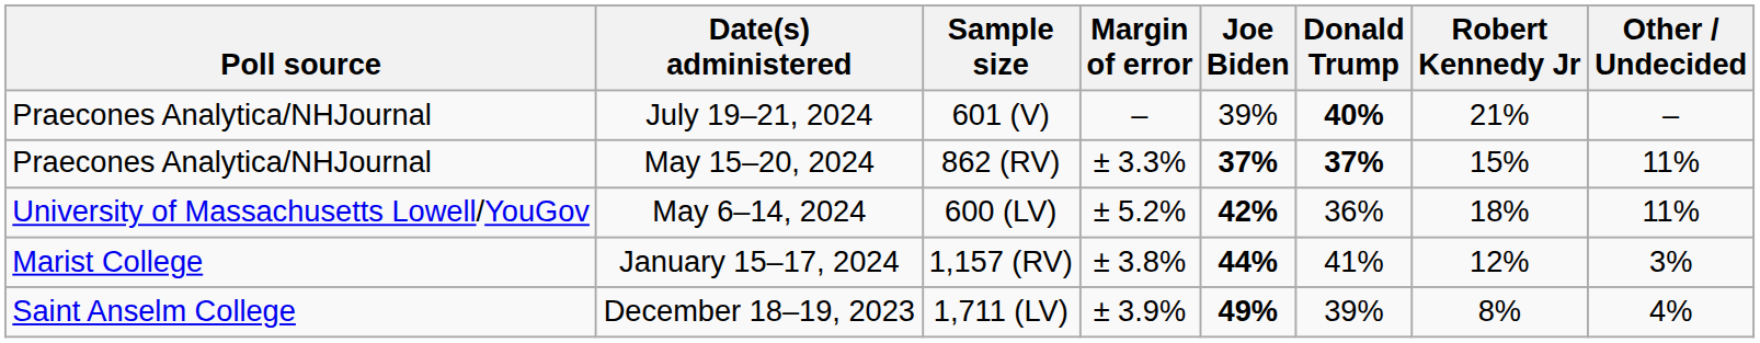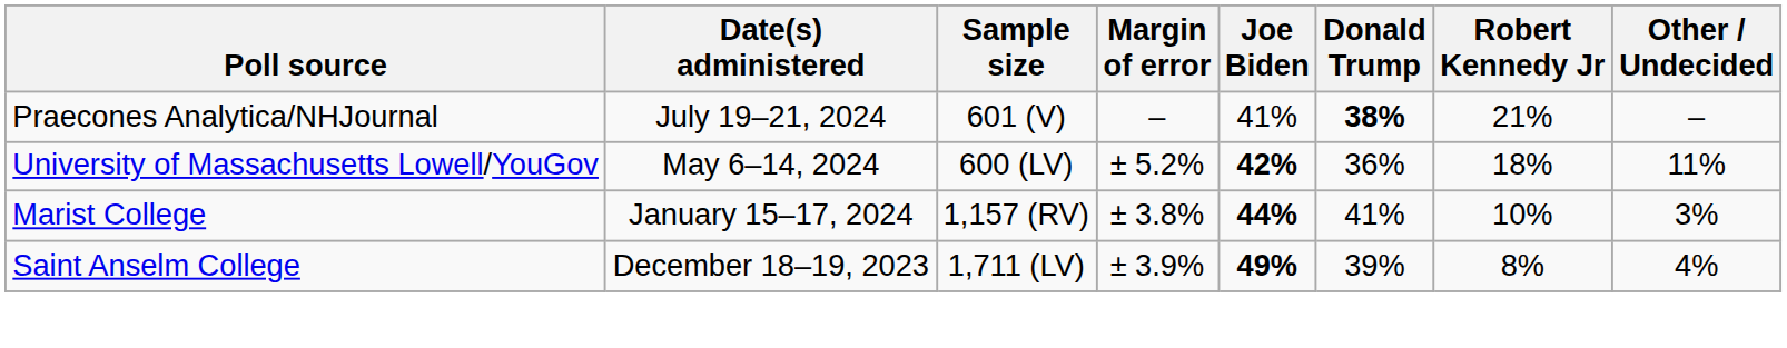July 19–21, 2024 | Joe Biden: 39% -> 41%
July 19–21, 2024 | Donald Trump: 40% -> 38%
- row: Praecones Analytica/NHJournal | May 15–20, 2024 | 862 (RV) | ± 3.3% | 37% | 37% | 15% | 11%
January 15–17, 2024 | Robert Kennedy Jr: 12% -> 10%
